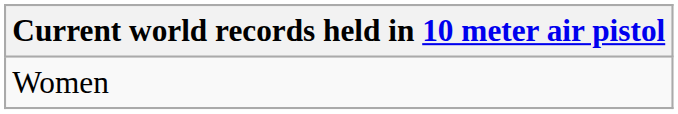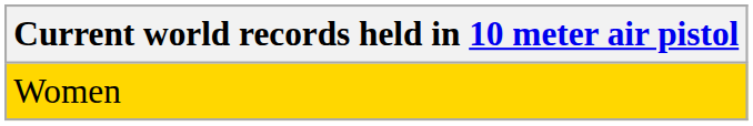Women | column 1: no background -> gold background
